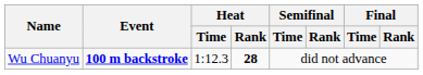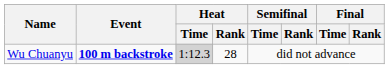Wu Chuanyu | Heat / Time: no background -> lightgrey background
Wu Chuanyu | Heat / Rank: bold -> normal
